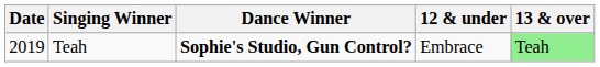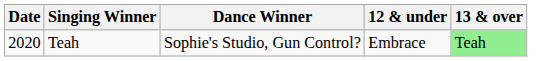row 2 | Date: 2019 -> 2020
row 2 | Dance Winner: bold -> normal
